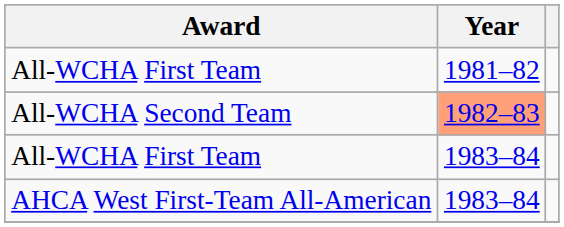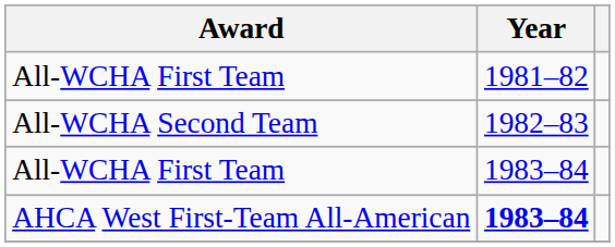row 3 | Year: lightsalmon background -> no background
row 5 | Year: normal -> bold
